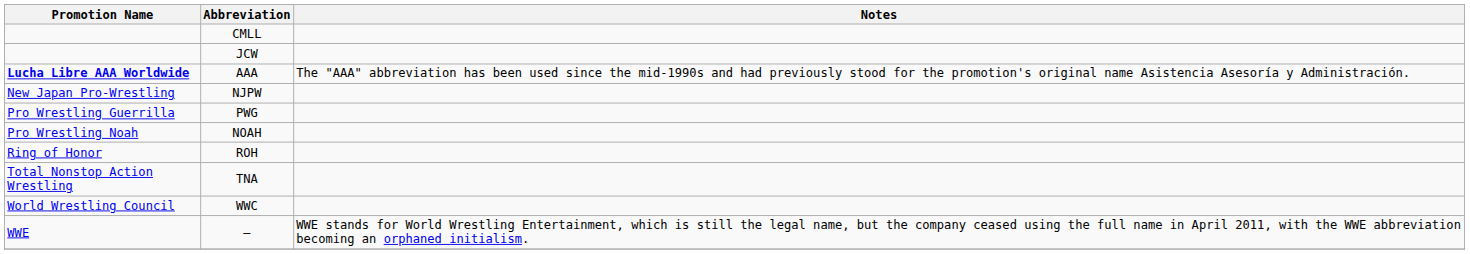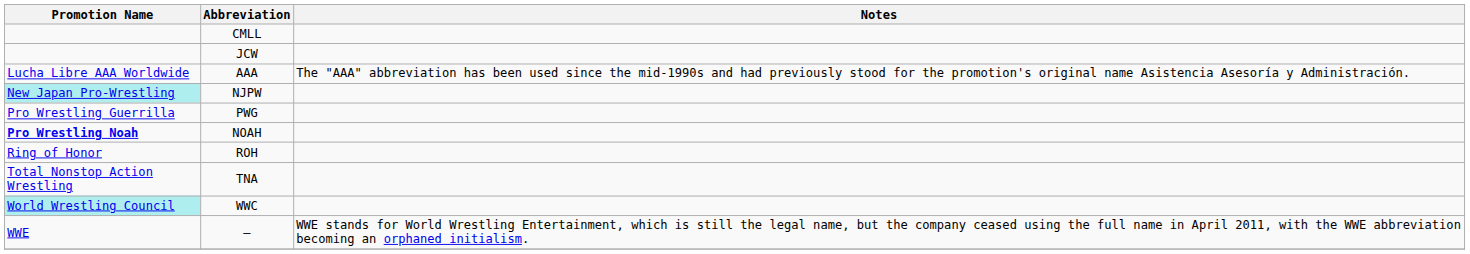AAA | Promotion Name: bold -> normal
NJPW | Promotion Name: no background -> paleturquoise background
NOAH | Promotion Name: normal -> bold
WWC | Promotion Name: no background -> paleturquoise background
